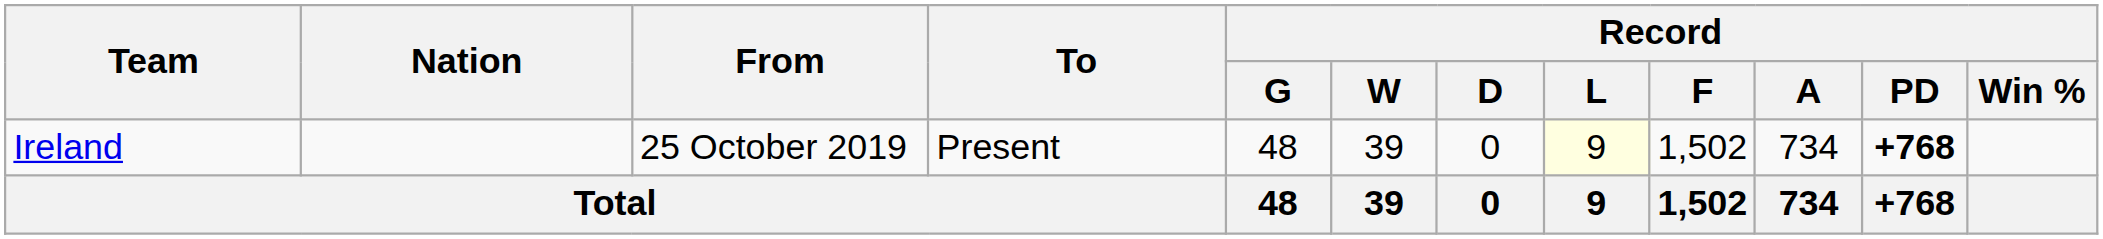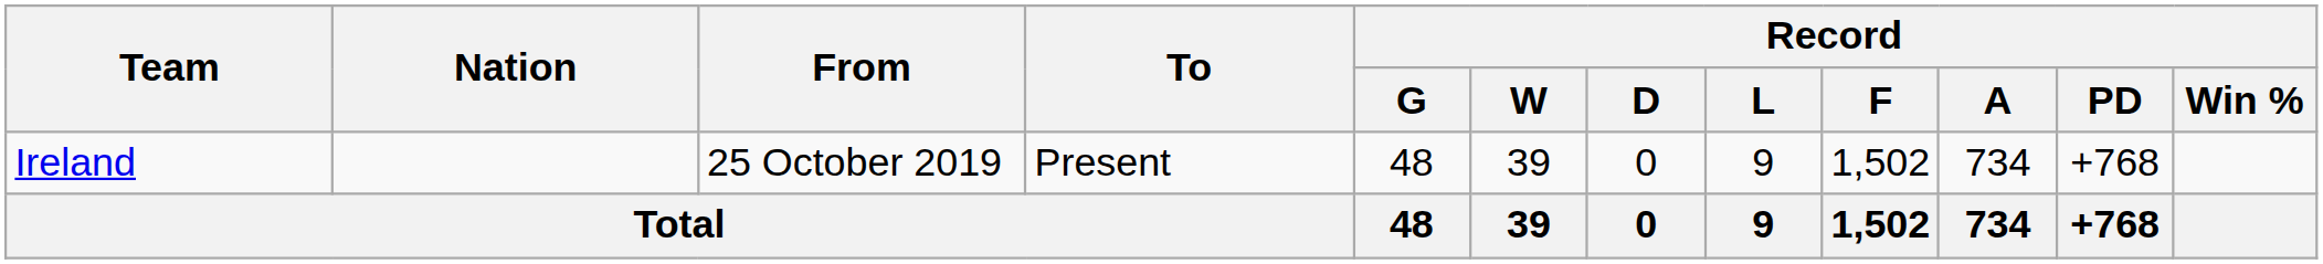Ireland | Record / L: lightyellow background -> no background
Ireland | Record / PD: bold -> normal
